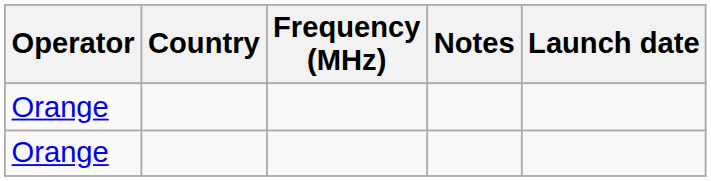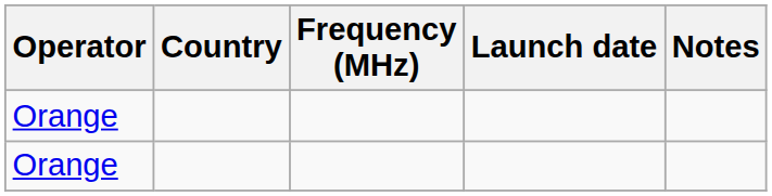columns swapped: Launch date <-> Notes
